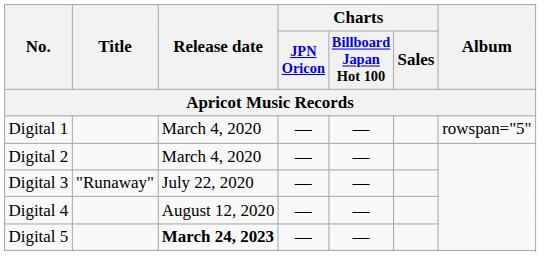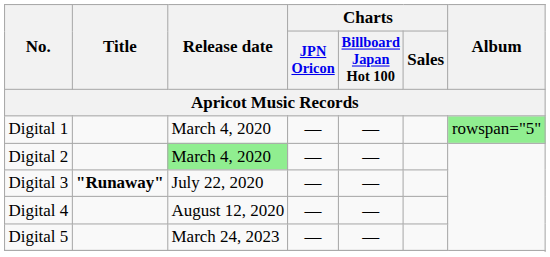Digital 1 | Album: no background -> lightgreen background
Digital 2 | Release date: no background -> lightgreen background
Digital 3 | Title: normal -> bold
Digital 5 | Release date: bold -> normal
